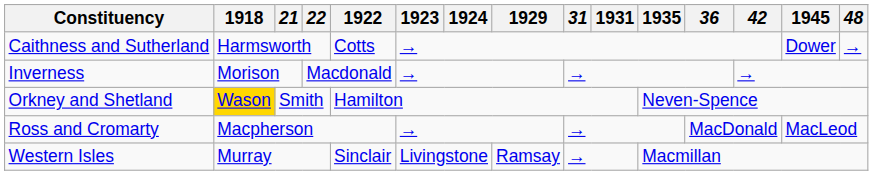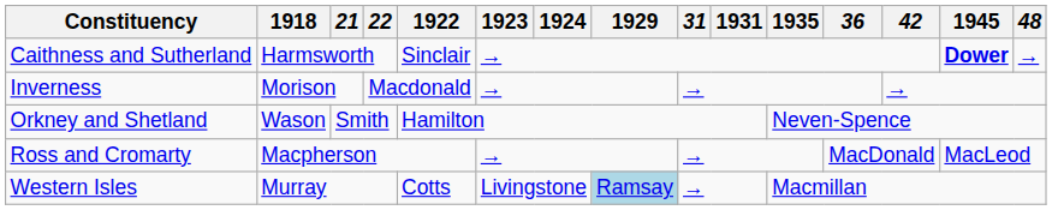Caithness and Sutherland | 1922: Cotts -> Sinclair
Caithness and Sutherland | 1945: normal -> bold
Orkney and Shetland | 1918: gold background -> no background
Western Isles | 1922: Sinclair -> Cotts
Western Isles | 1929: no background -> lightblue background
